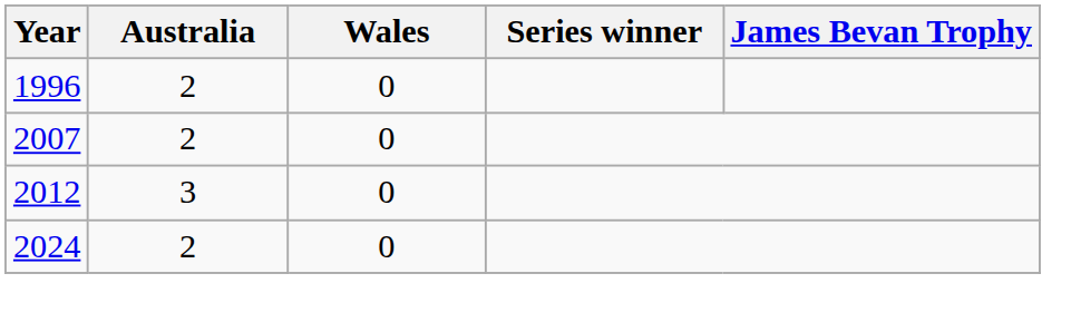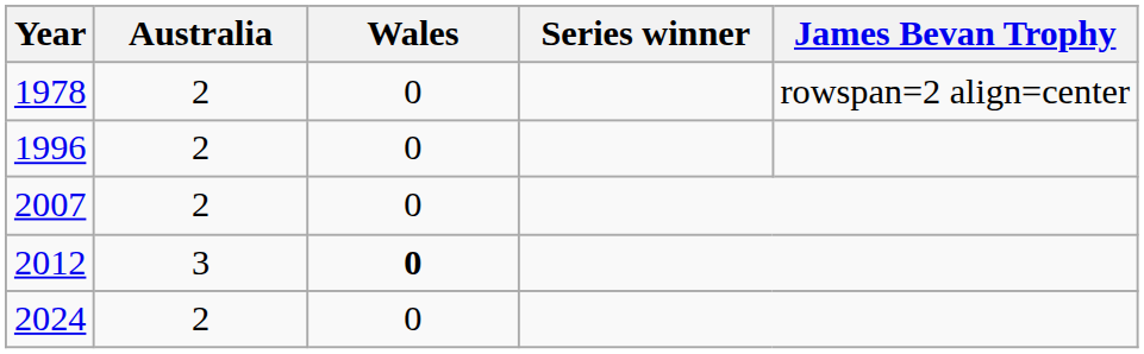+ row: 1978 | 2 | 0 | rowspan=2 align=center
2012 | Wales: normal -> bold
